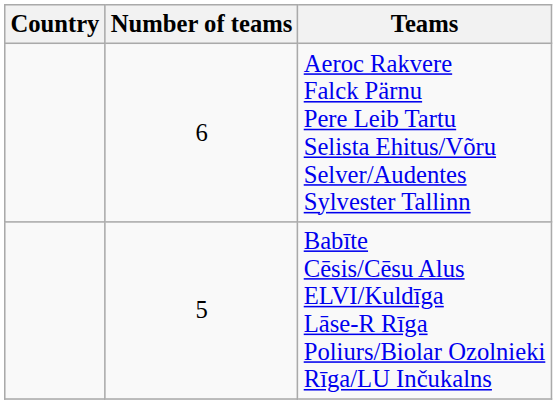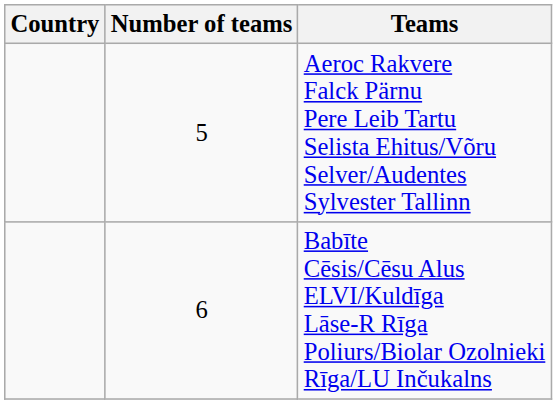row 2 | Number of teams: 6 -> 5
row 3 | Number of teams: 5 -> 6
